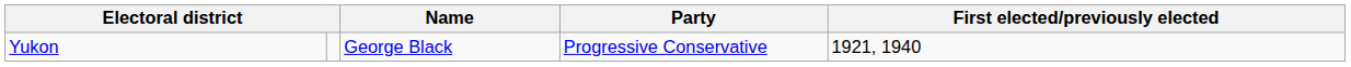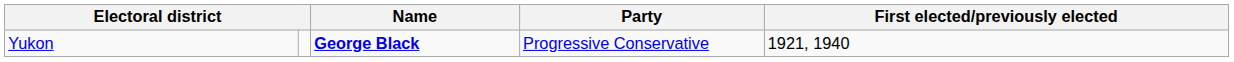Yukon | Name: normal -> bold
